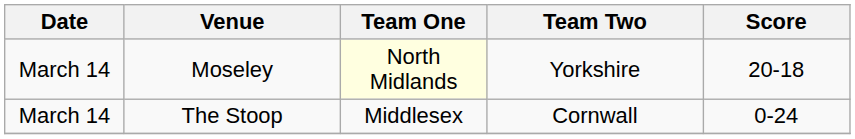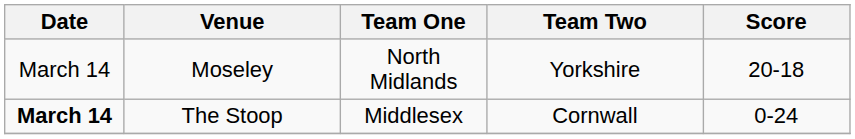Moseley | Team One: lightyellow background -> no background
The Stoop | Date: normal -> bold
